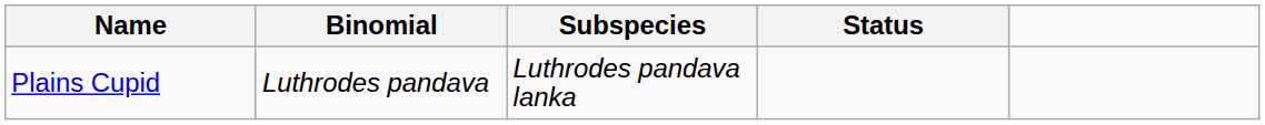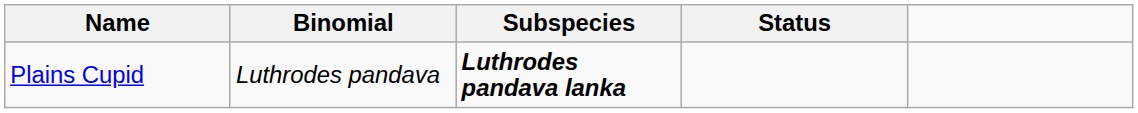Plains Cupid | Subspecies: normal -> bold
